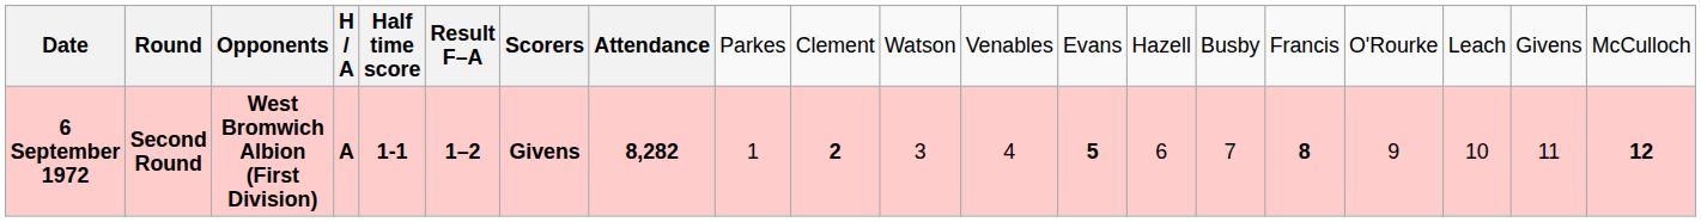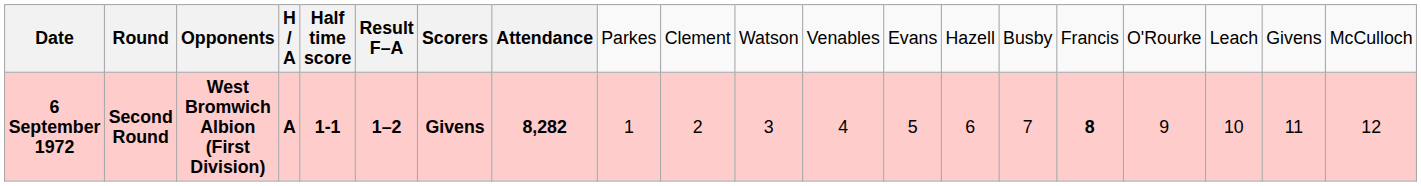6 September 1972 | column 10: bold -> normal
6 September 1972 | column 13: bold -> normal
6 September 1972 | column 20: bold -> normal
